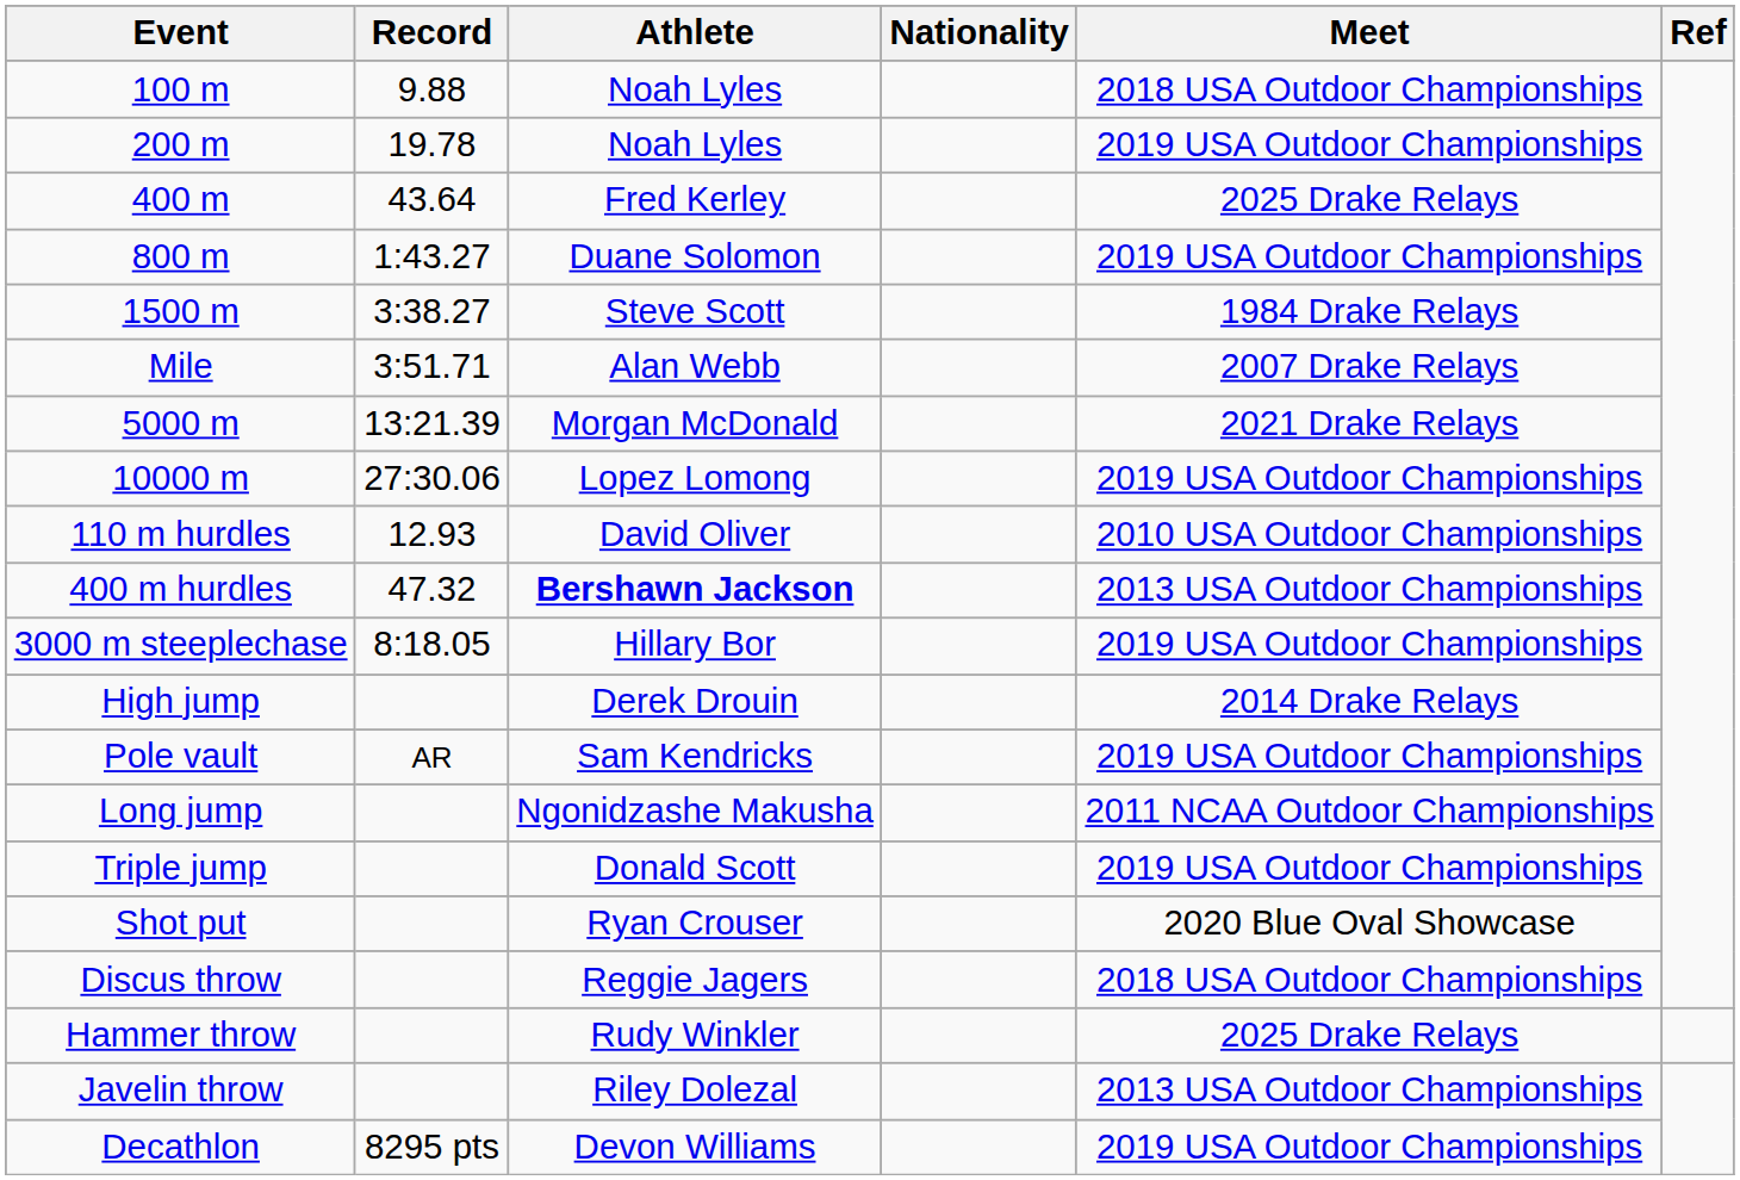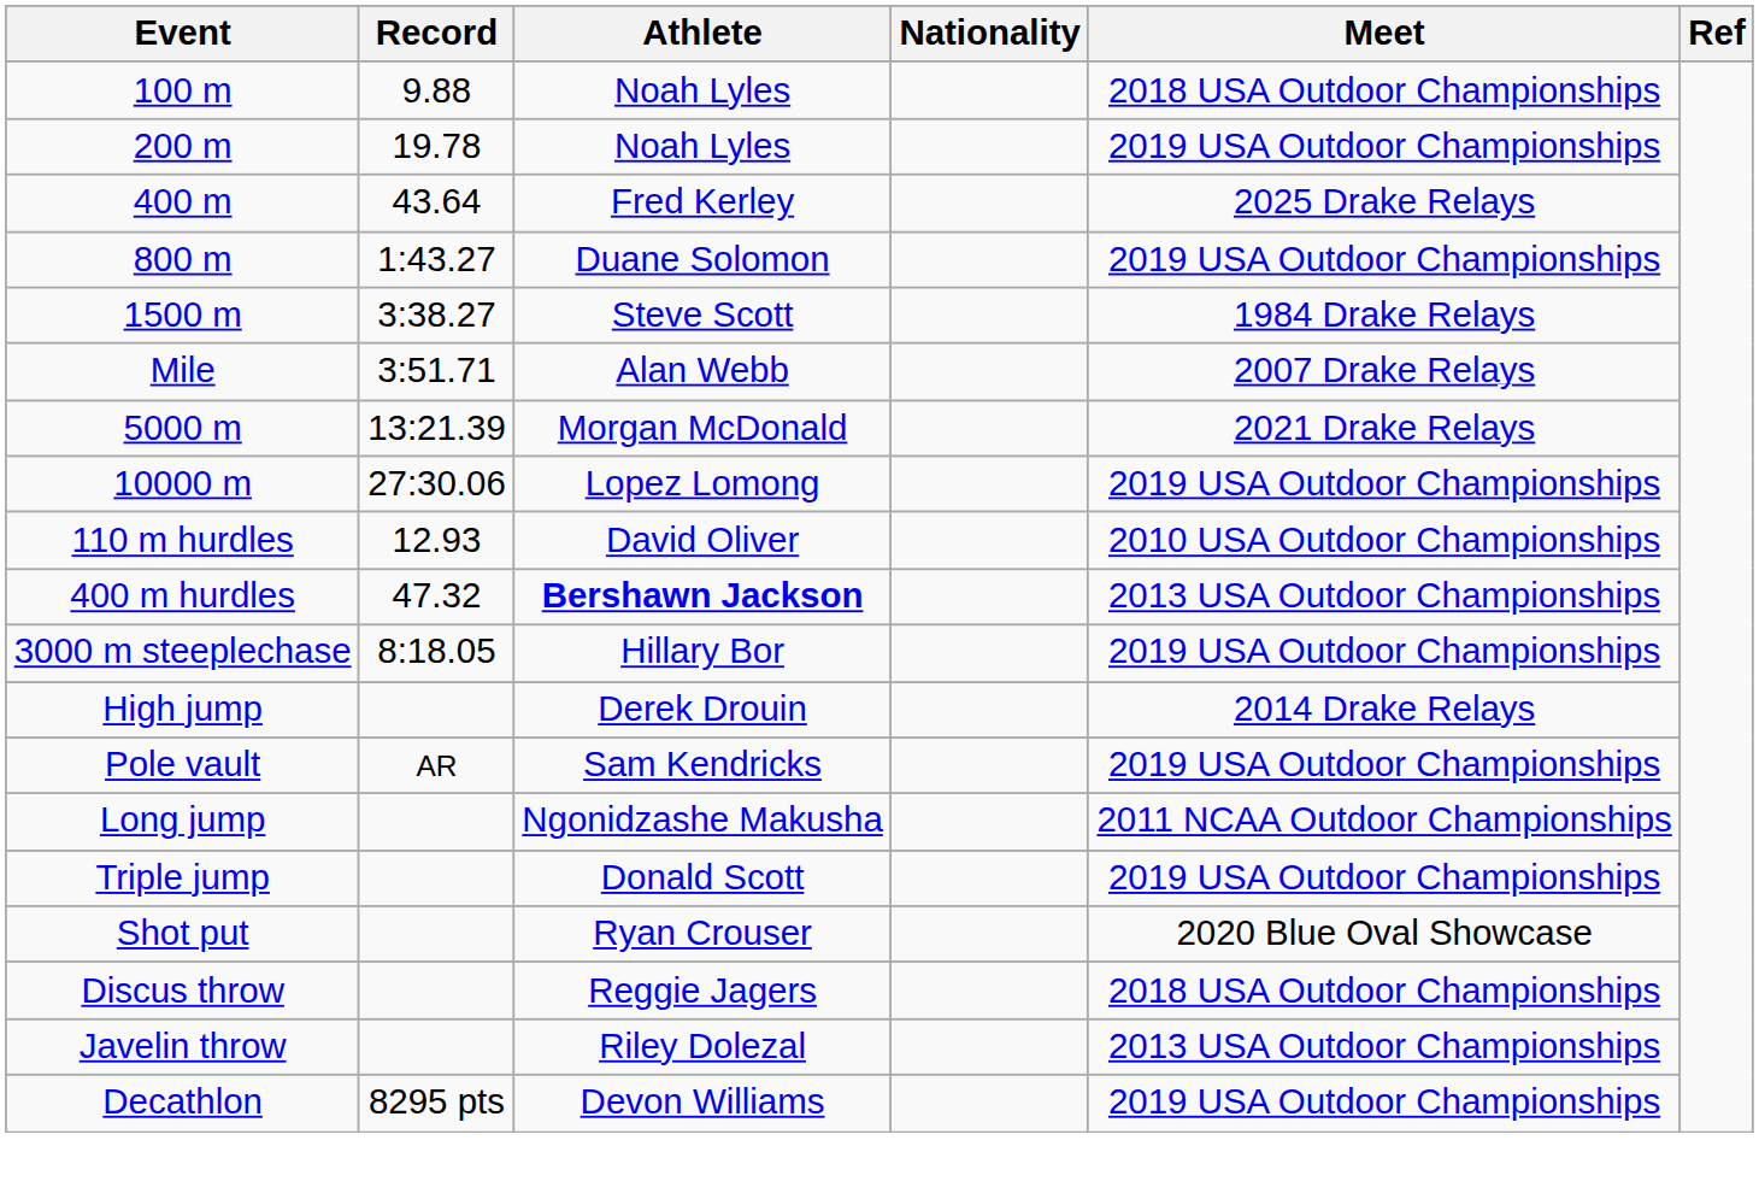- row: Hammer throw | Rudy Winkler | 2025 Drake Relays
